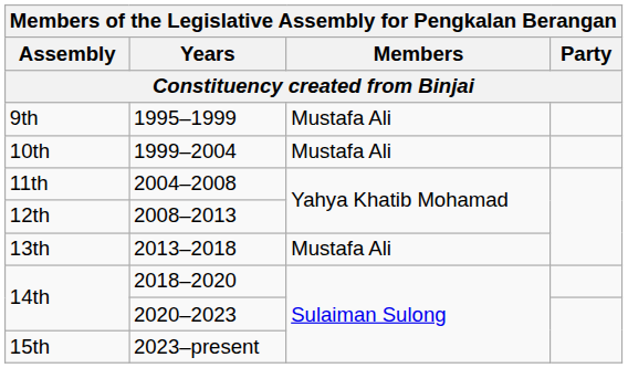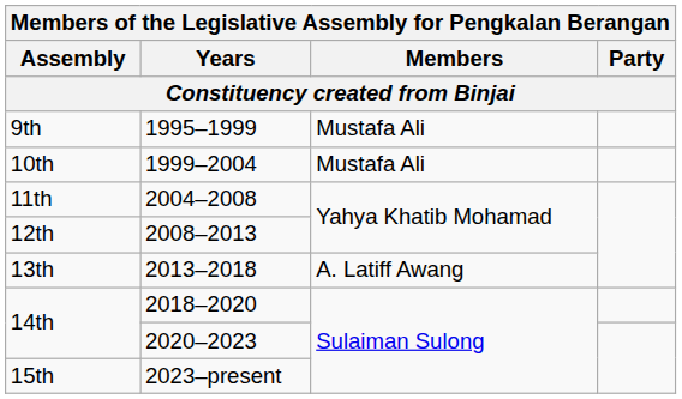2013–2018 | Members: Mustafa Ali -> A. Latiff Awang
